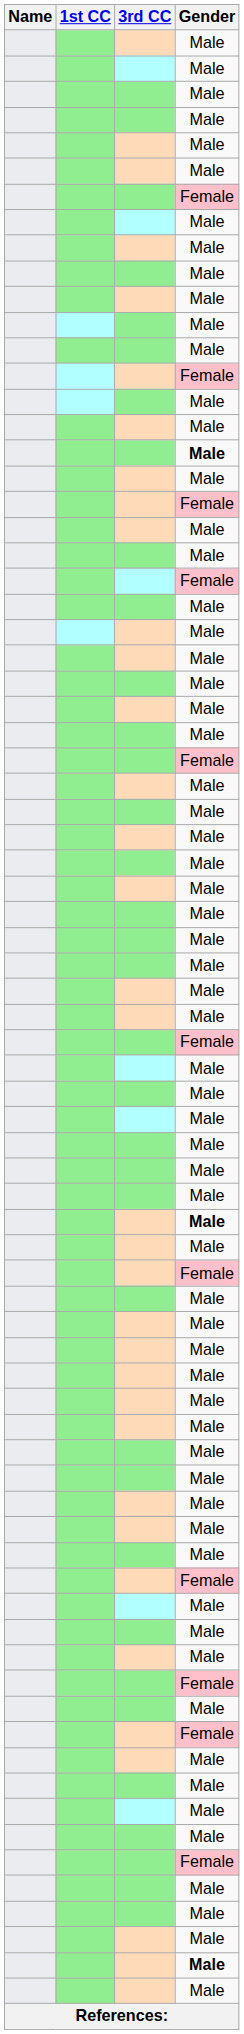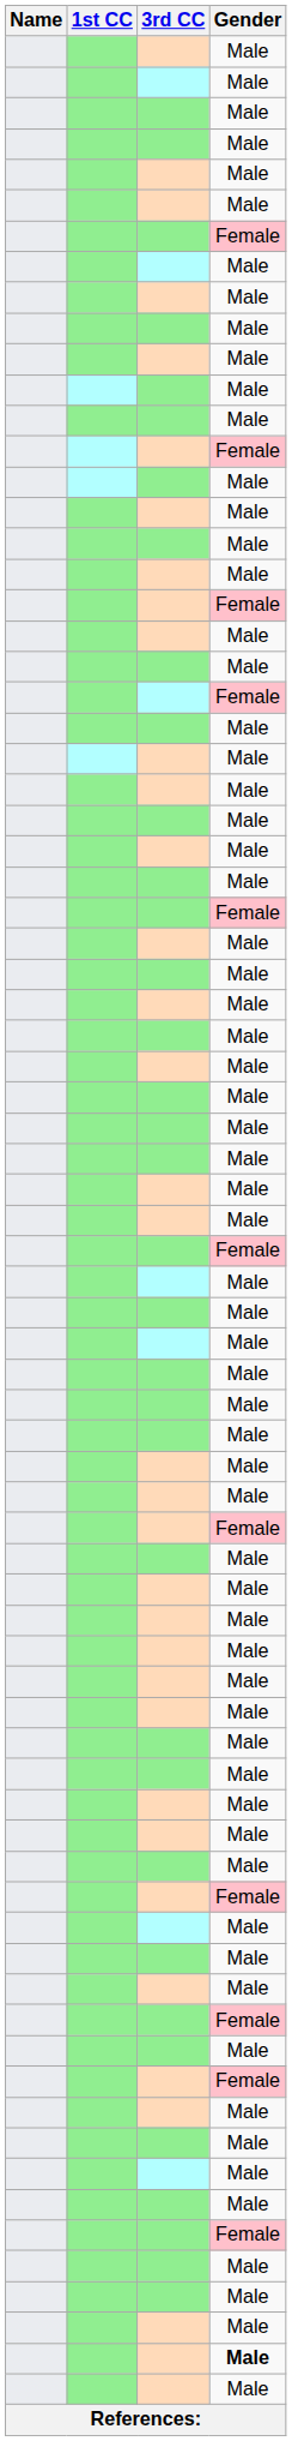row 18 | Gender: bold -> normal
row 48 | Gender: bold -> normal
